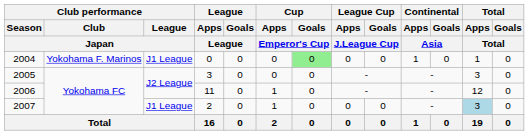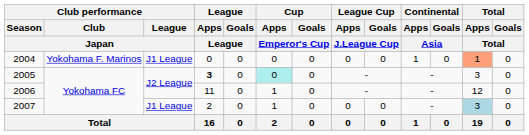2004 | Cup / Goals / Emperor's Cup: lightgreen background -> no background
2004 | Total / Apps / Total: no background -> lightsalmon background
2005 | League / Apps / League: normal -> bold
2005 | Cup / Apps / Emperor's Cup: no background -> paleturquoise background
